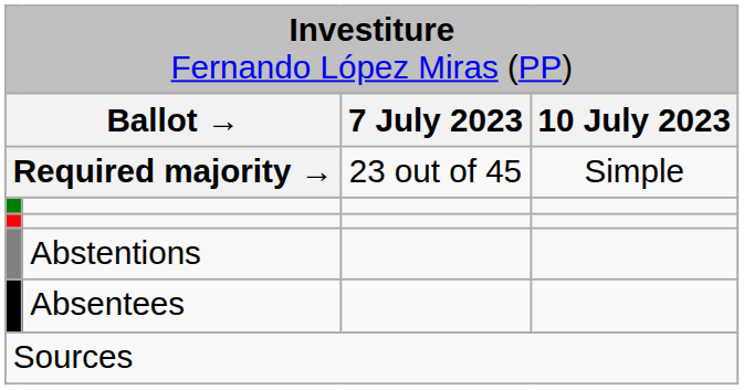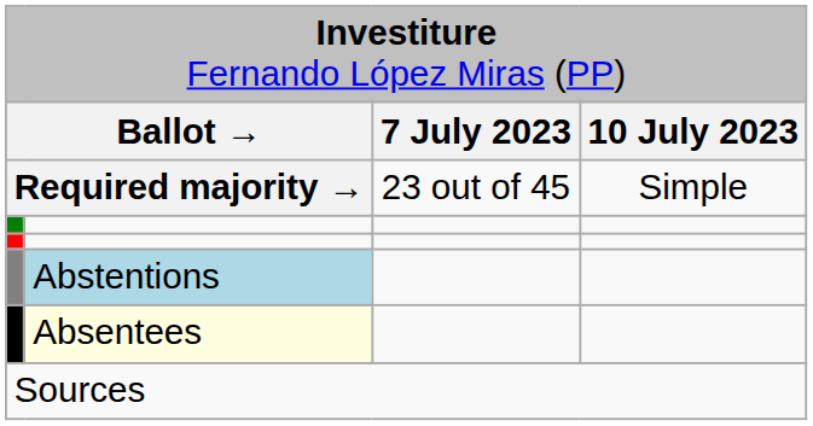Abstentions | column 2: no background -> lightblue background
Absentees | column 2: no background -> lightyellow background
